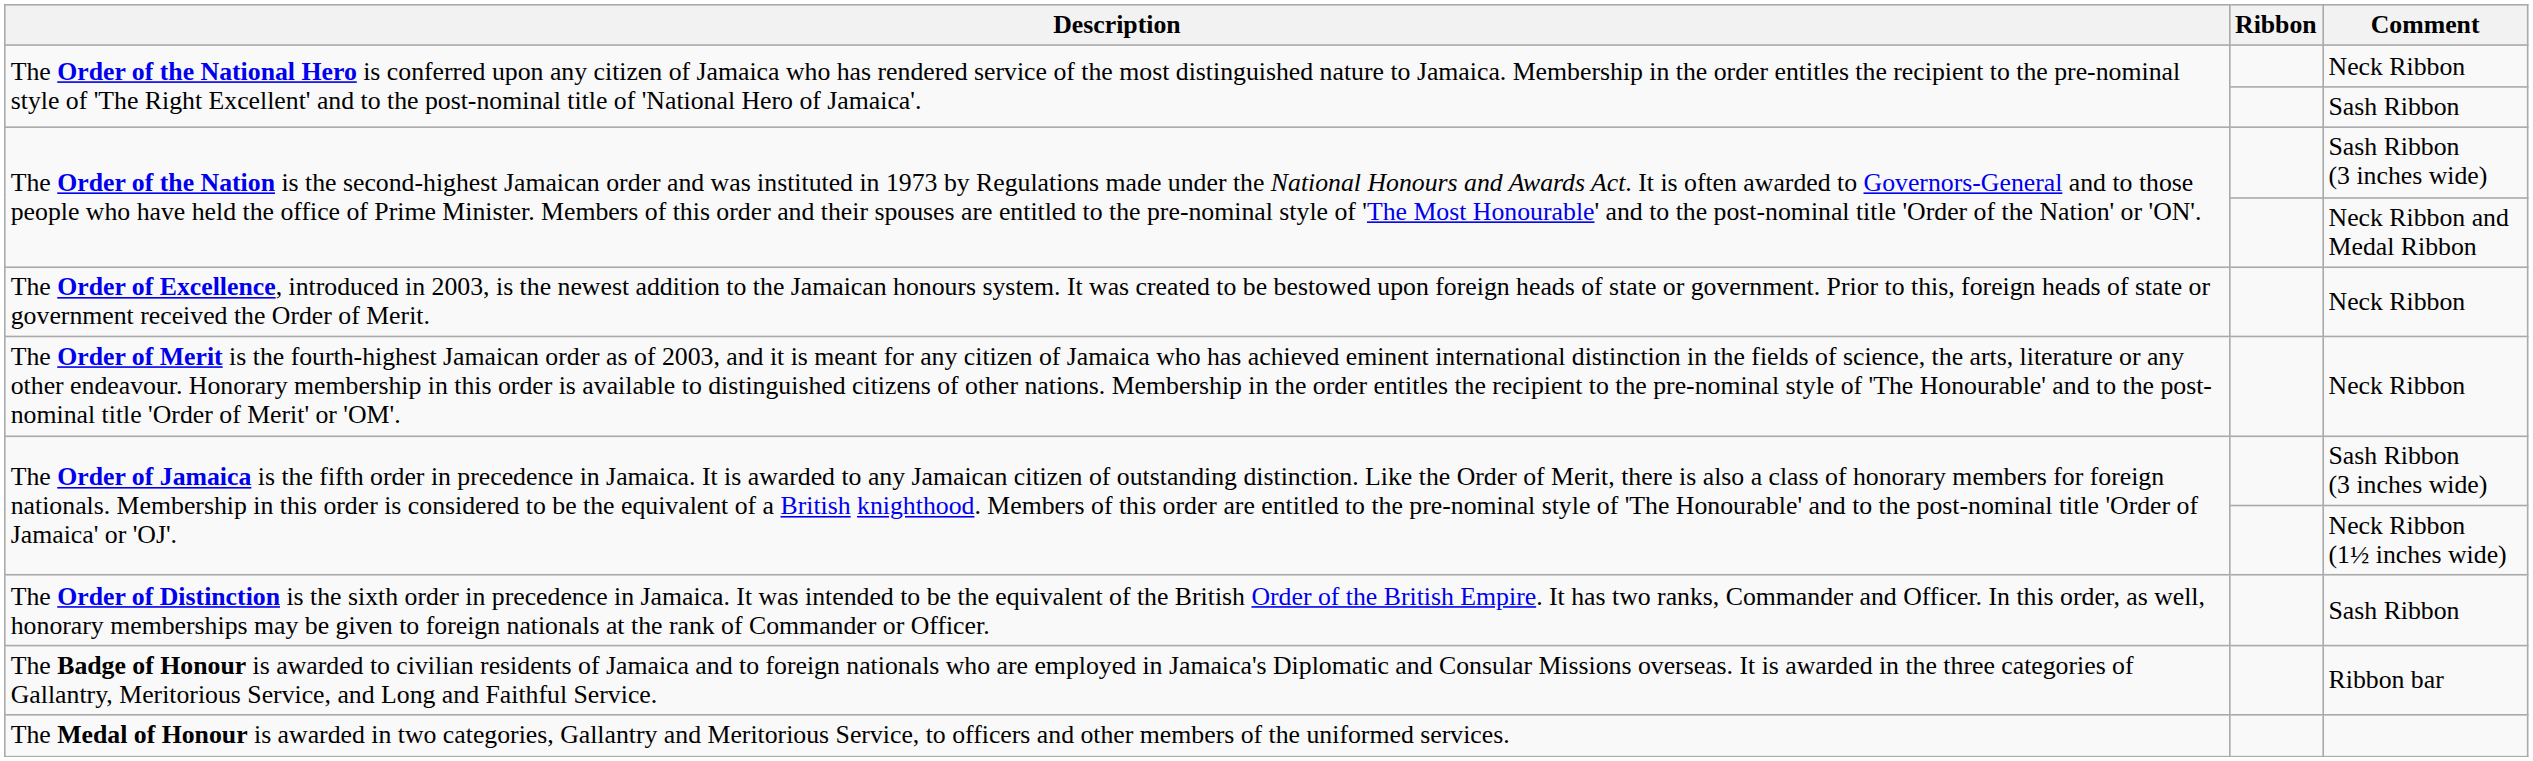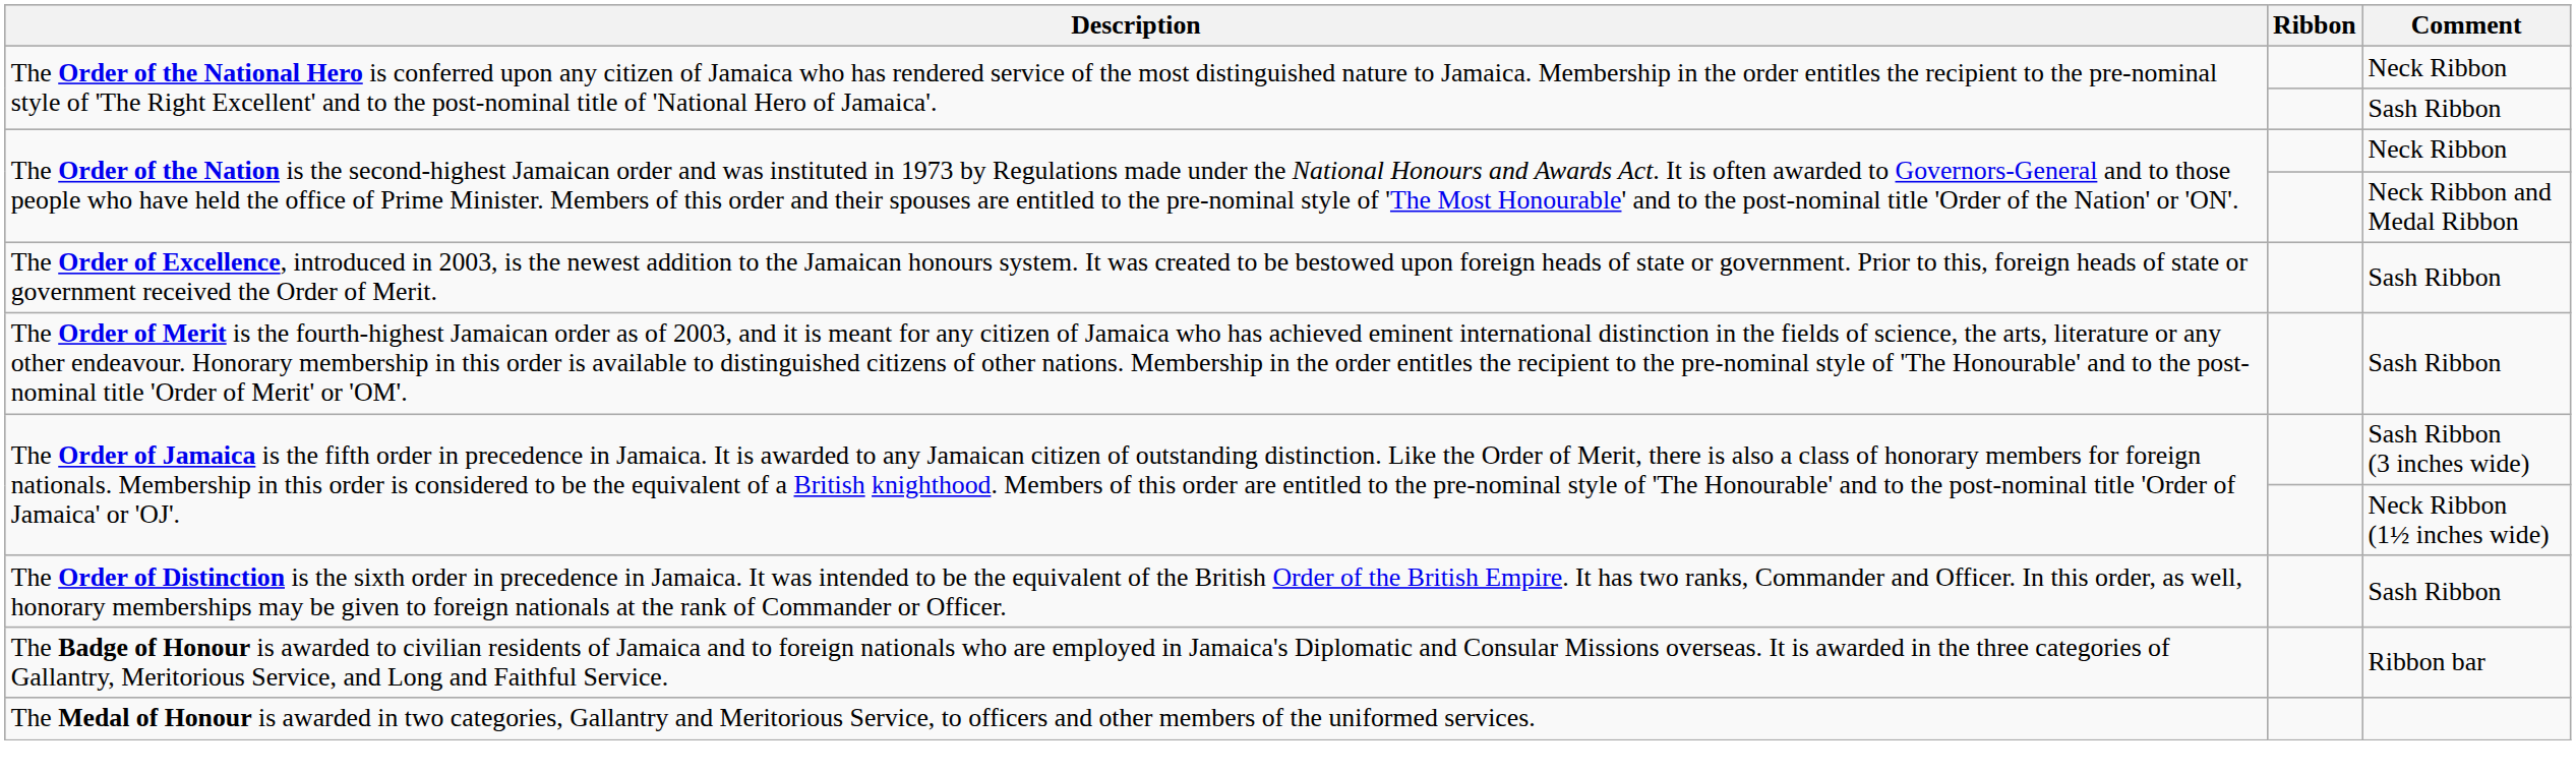row 4 | Comment: Sash Ribbon (3 inches wide) -> Neck Ribbon
row 6 | Comment: Neck Ribbon -> Sash Ribbon
row 7 | Comment: Neck Ribbon -> Sash Ribbon
